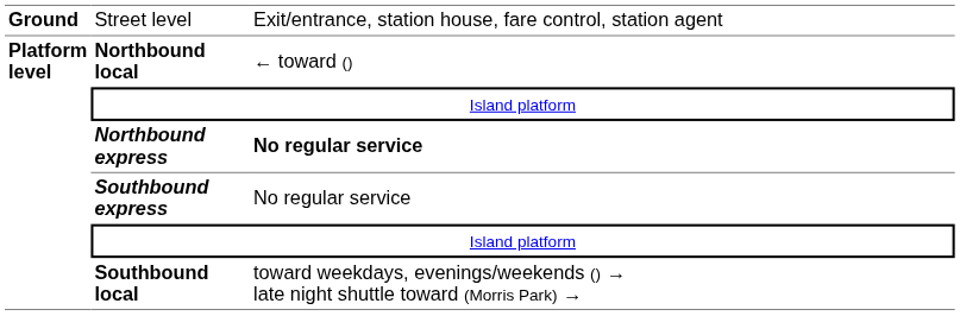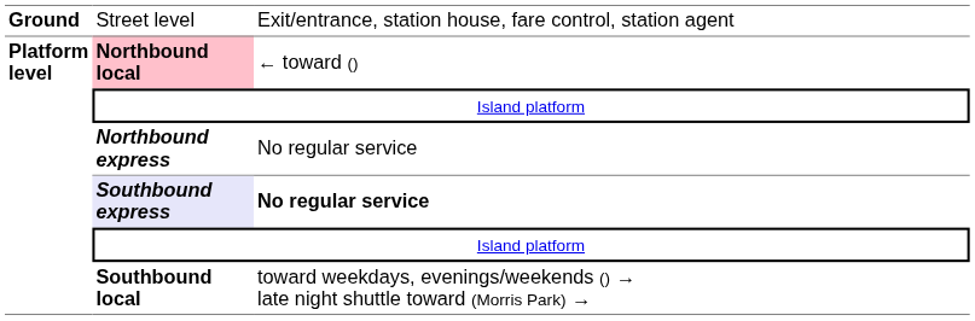Northbound local | column 2: no background -> pink background
Northbound express | column 3: bold -> normal
Southbound express | column 2: no background -> lavender background
Southbound express | column 3: normal -> bold
